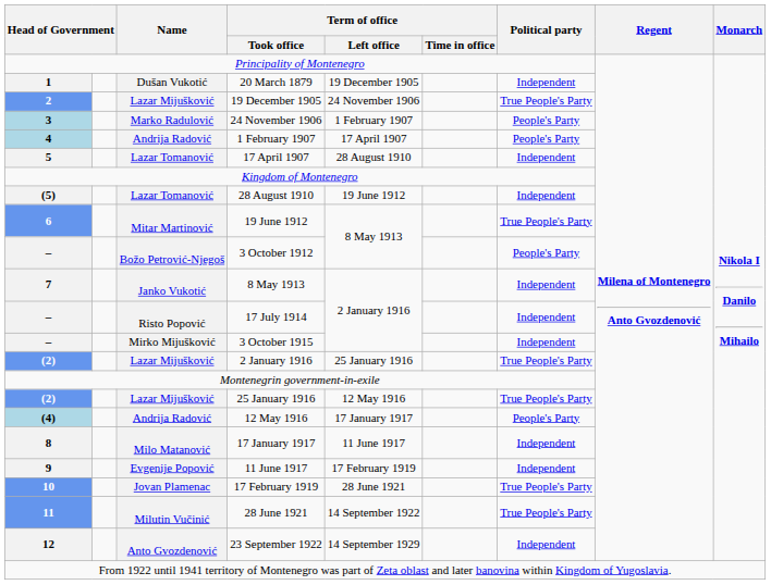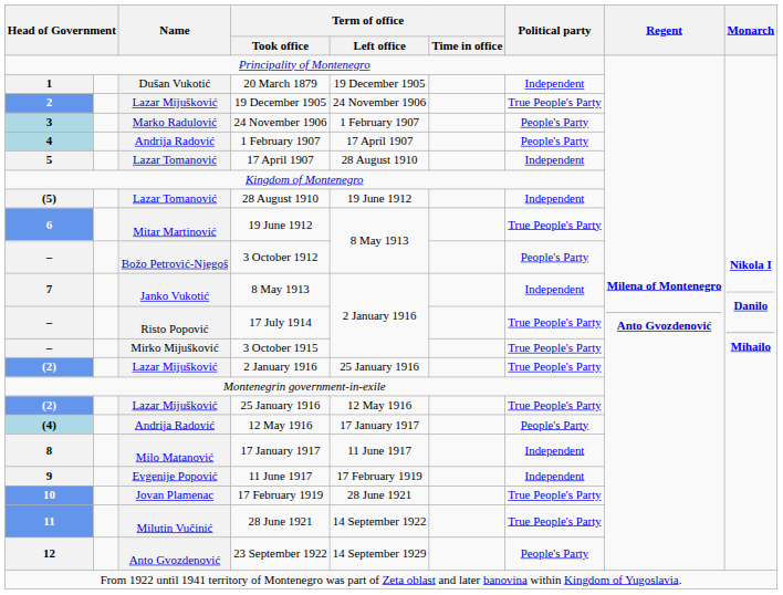17 July 1914 | Political party: Independent -> True People's Party
3 October 1915 | Political party: Independent -> True People's Party
23 September 1922 | Political party: Independent -> People's Party
